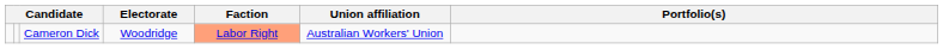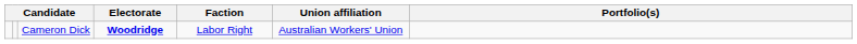Cameron Dick | Electorate: normal -> bold
Cameron Dick | Faction: lightsalmon background -> no background
